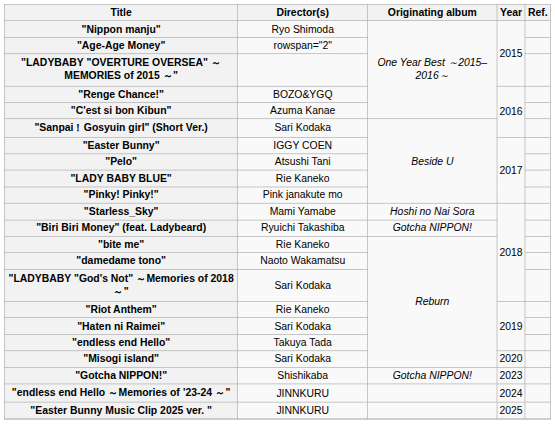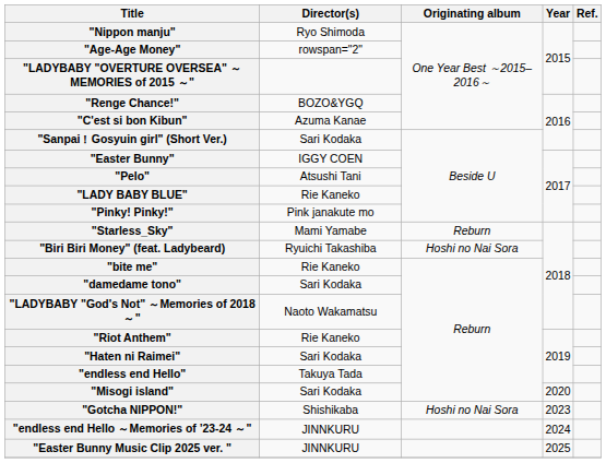"Starless_Sky" | Originating album: Hoshi no Nai Sora -> Reburn
"Biri Biri Money" (feat. Ladybeard) | Originating album: Gotcha NIPPON! -> Hoshi no Nai Sora
"damedame tono" | Director(s): Naoto Wakamatsu -> Sari Kodaka
"LADYBABY "God's Not" ～Memories of 2018 ～" | Director(s): Sari Kodaka -> Naoto Wakamatsu
"Gotcha NIPPON!" | Originating album: Gotcha NIPPON! -> Hoshi no Nai Sora
